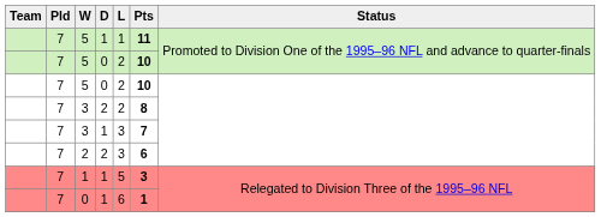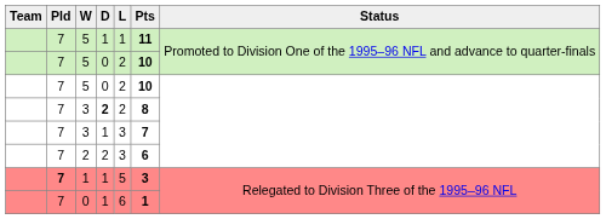row 5 | D: normal -> bold
row 8 | Pld: normal -> bold
